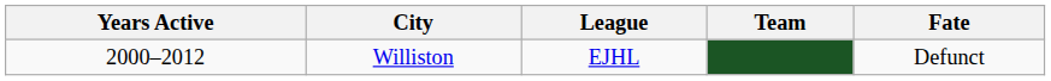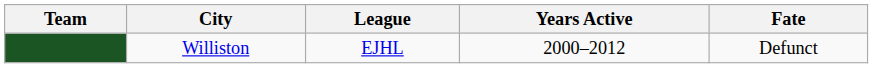columns swapped: Team <-> Years Active
